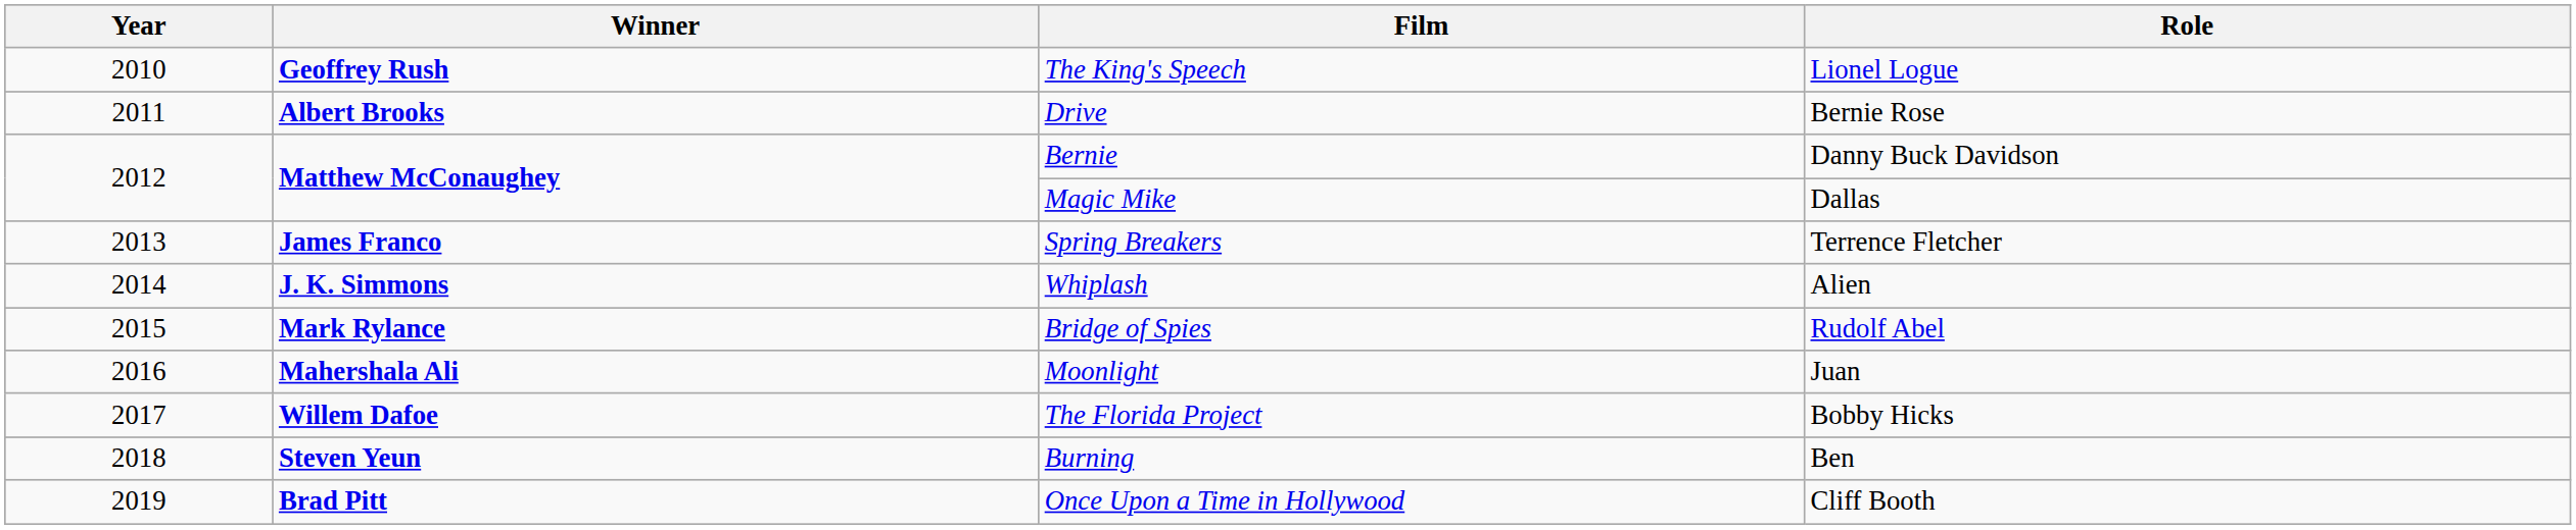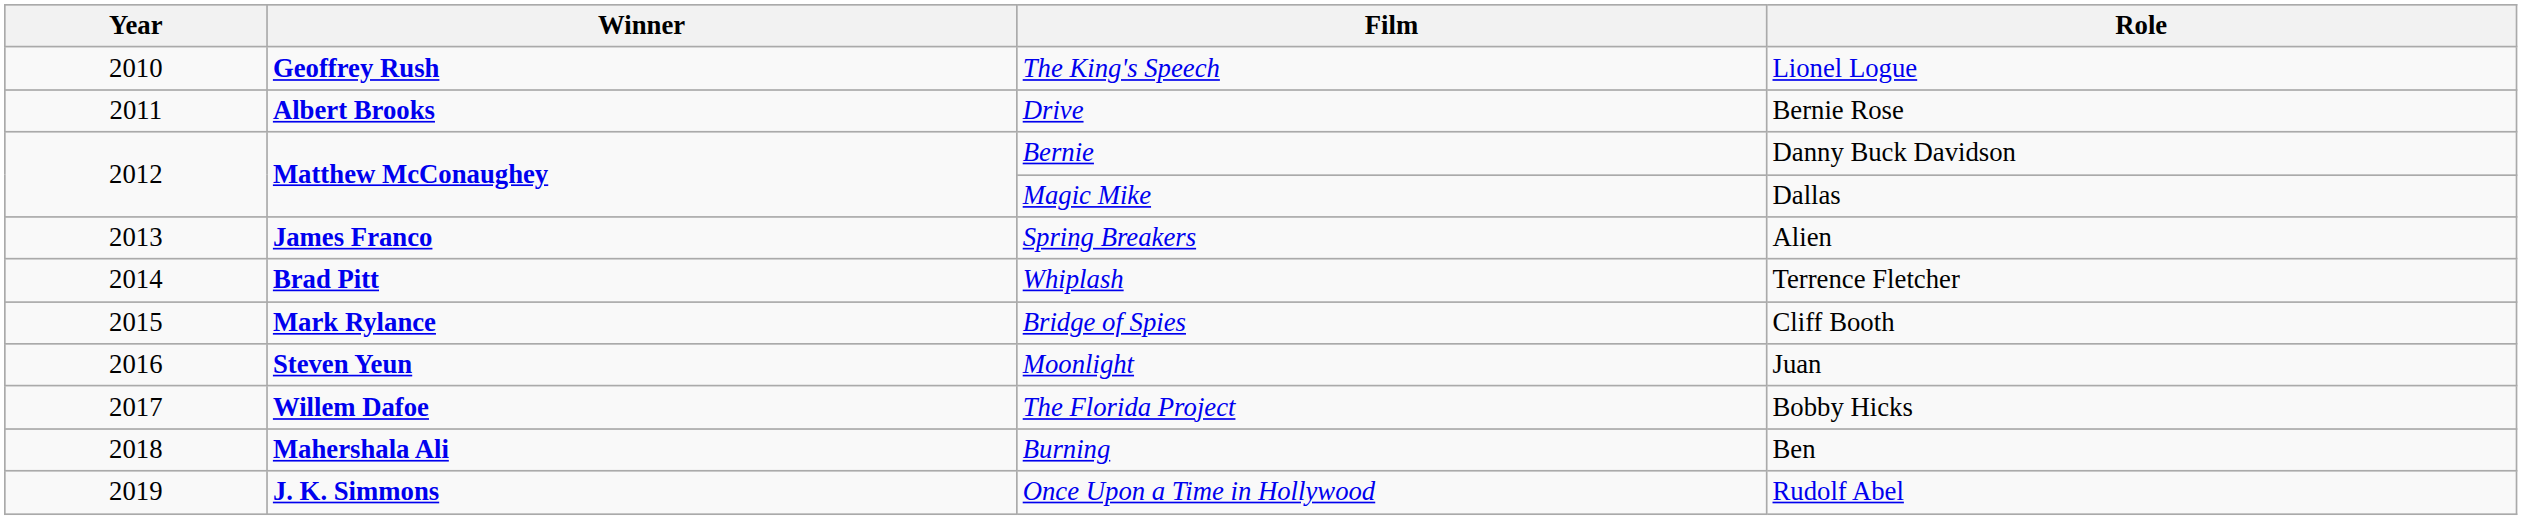Spring Breakers | Role: Terrence Fletcher -> Alien
Whiplash | Winner: J. K. Simmons -> Brad Pitt
Whiplash | Role: Alien -> Terrence Fletcher
Bridge of Spies | Role: Rudolf Abel -> Cliff Booth
Moonlight | Winner: Mahershala Ali -> Steven Yeun
Burning | Winner: Steven Yeun -> Mahershala Ali
Once Upon a Time in Hollywood | Winner: Brad Pitt -> J. K. Simmons
Once Upon a Time in Hollywood | Role: Cliff Booth -> Rudolf Abel
